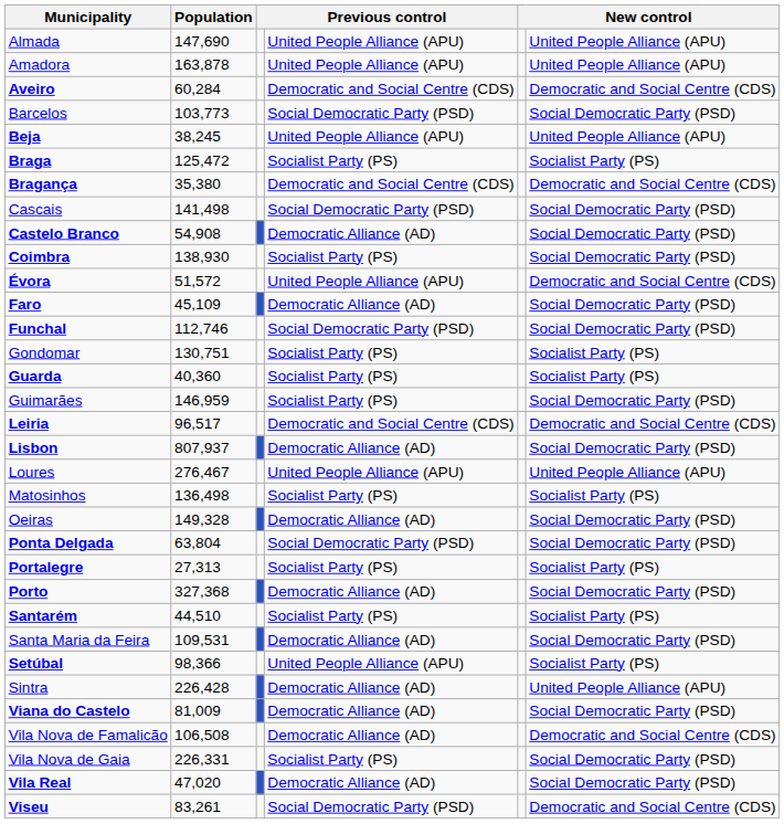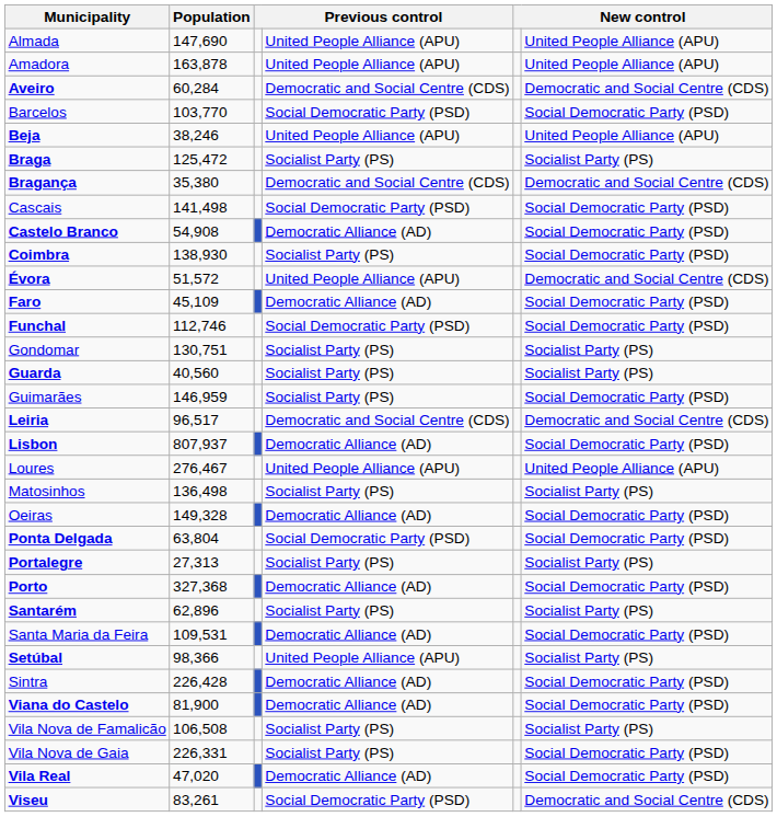Barcelos | Population: 103,773 -> 103,770
Beja | Population: 38,245 -> 38,246
Guarda | Population: 40,360 -> 40,560
Santarém | Population: 44,510 -> 62,896
Sintra | column 6: United People Alliance (APU) -> Social Democratic Party (PSD)
Viana do Castelo | Population: 81,009 -> 81,900
Vila Nova de Famalicão | column 4: Democratic Alliance (AD) -> Socialist Party (PS)
Vila Nova de Famalicão | column 6: Democratic and Social Centre (CDS) -> Socialist Party (PS)
